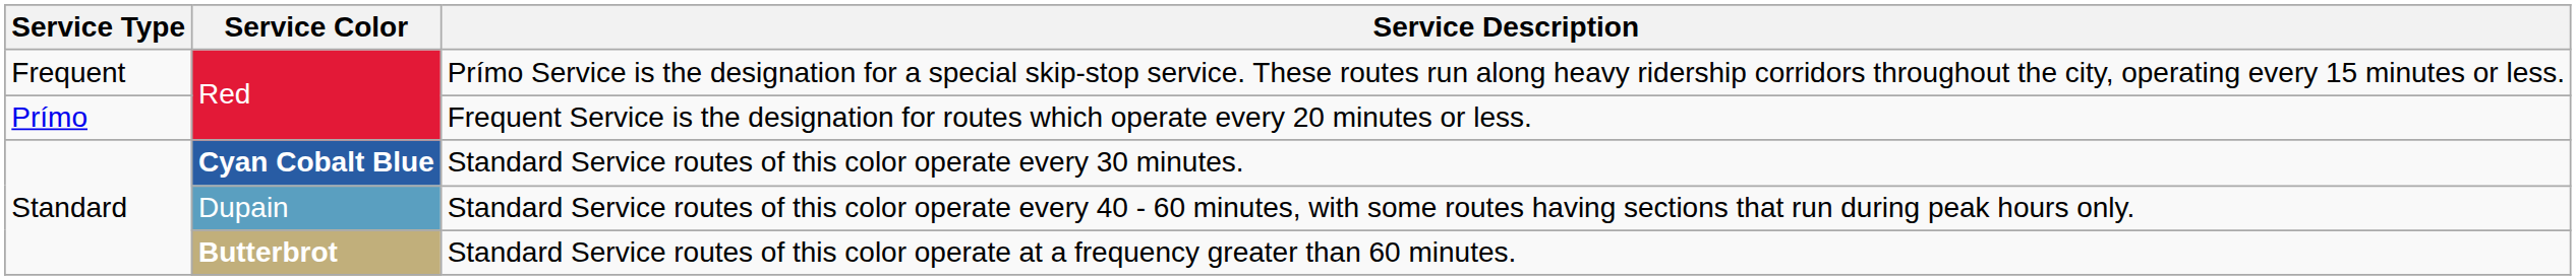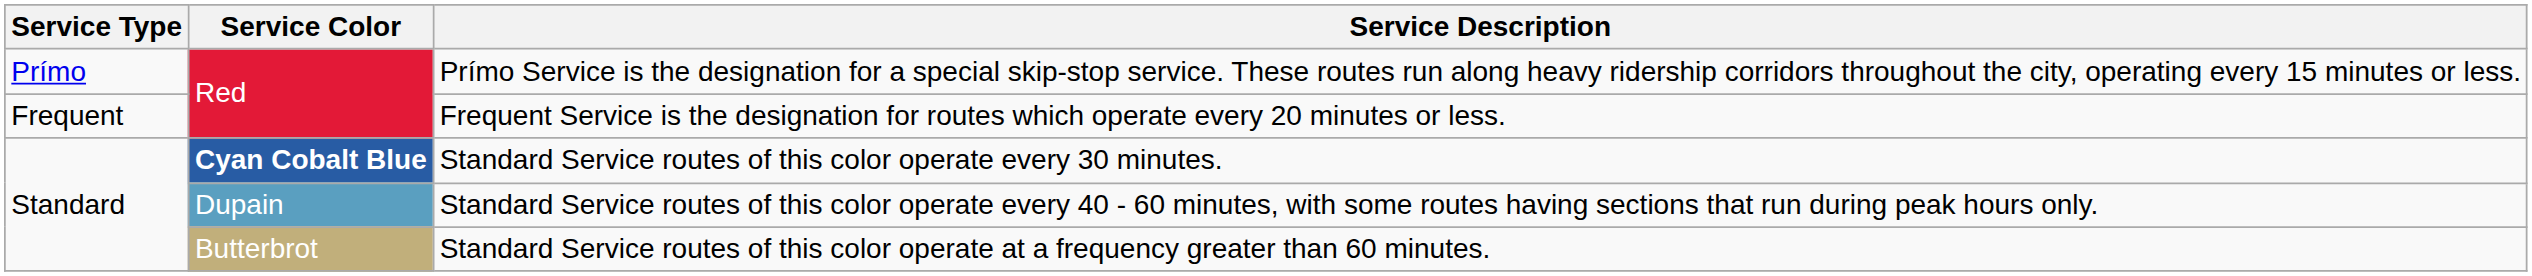row 2 | Service Type: Frequent -> Prímo
row 3 | Service Type: Prímo -> Frequent
row 6 | Service Color: bold -> normal
